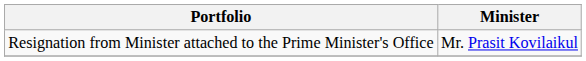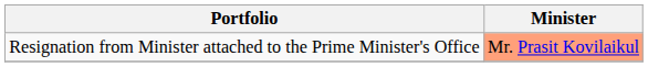row 2 | Minister: no background -> lightsalmon background
